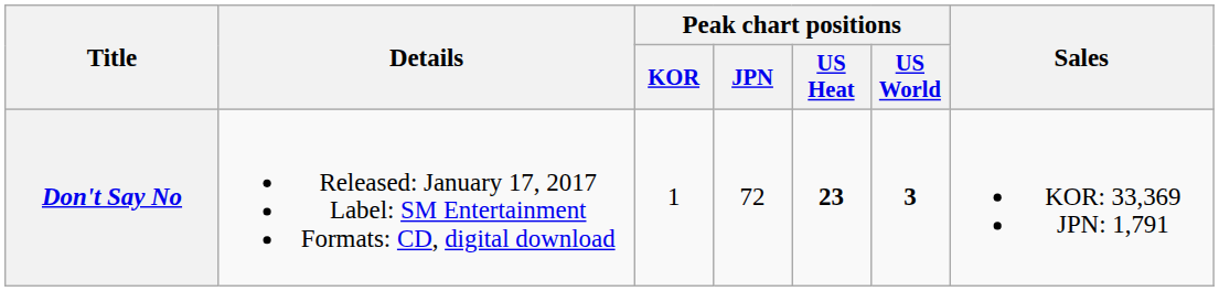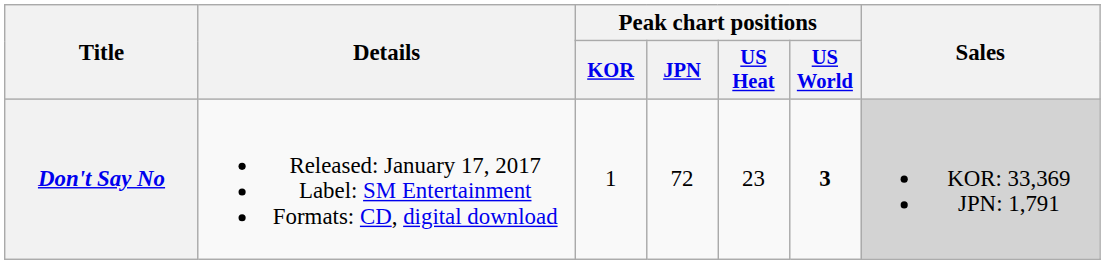Don't Say No | Peak chart positions / US Heat: bold -> normal
Don't Say No | Sales: no background -> lightgrey background
